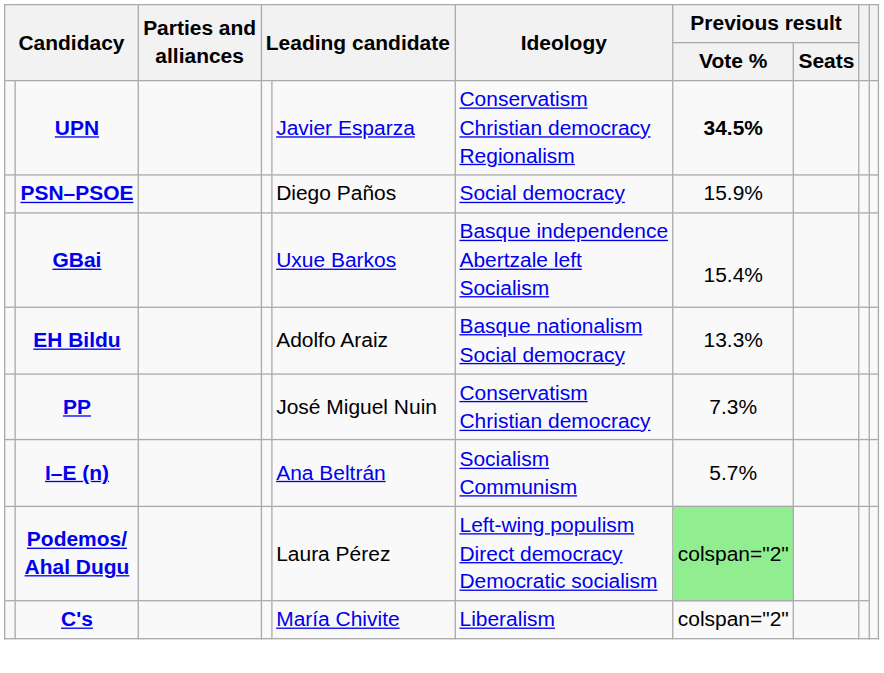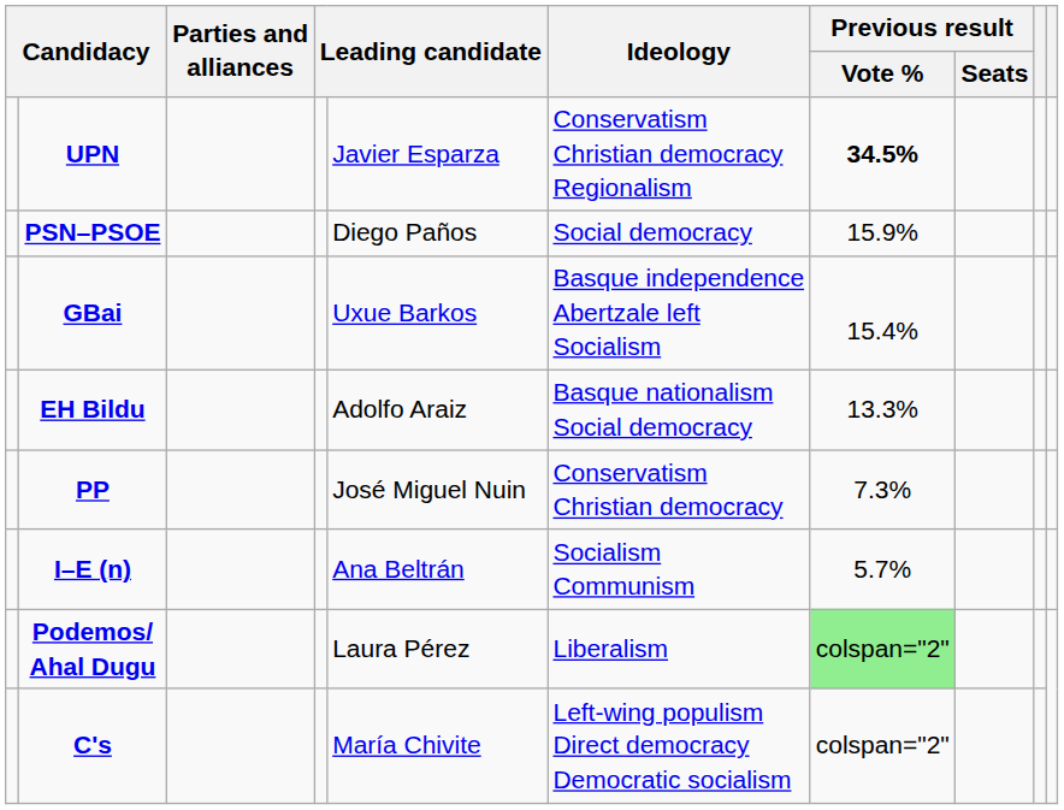Podemos/ Ahal Dugu | Ideology: Left-wing populism Direct democracy Democratic socialism -> Liberalism
C's | Ideology: Liberalism -> Left-wing populism Direct democracy Democratic socialism
